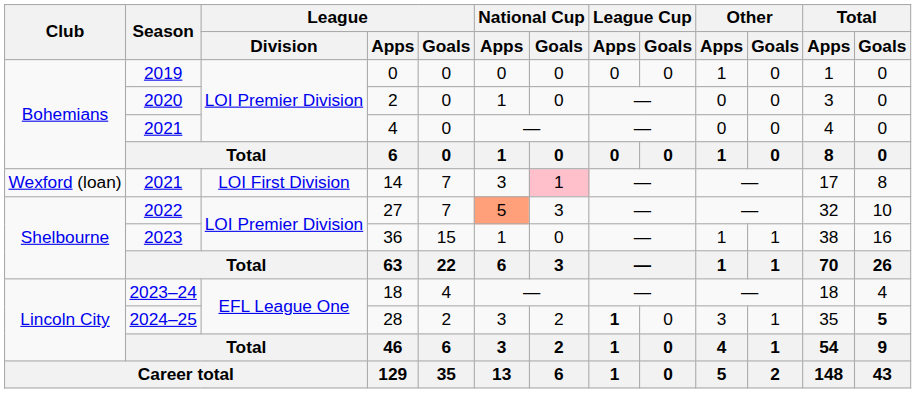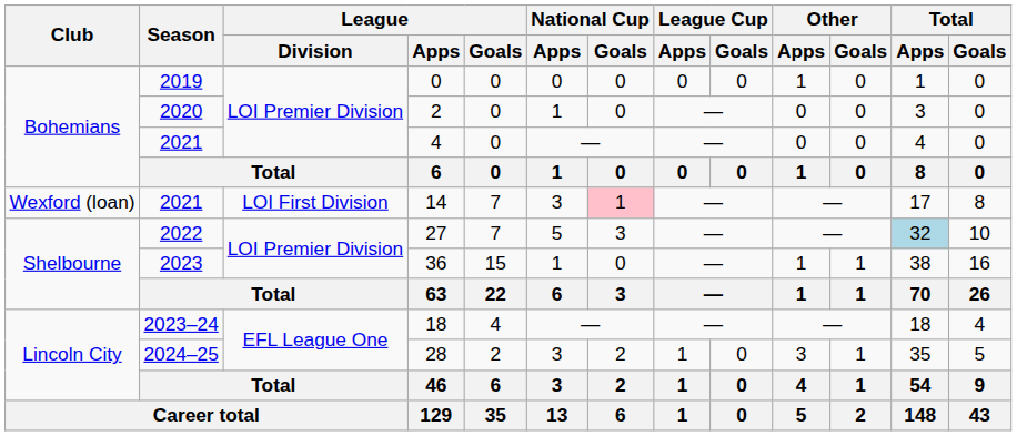27 | National Cup / Apps: lightsalmon background -> no background
27 | Total / Apps: no background -> lightblue background
28 | League Cup / Apps: bold -> normal
28 | Total / Goals: bold -> normal
